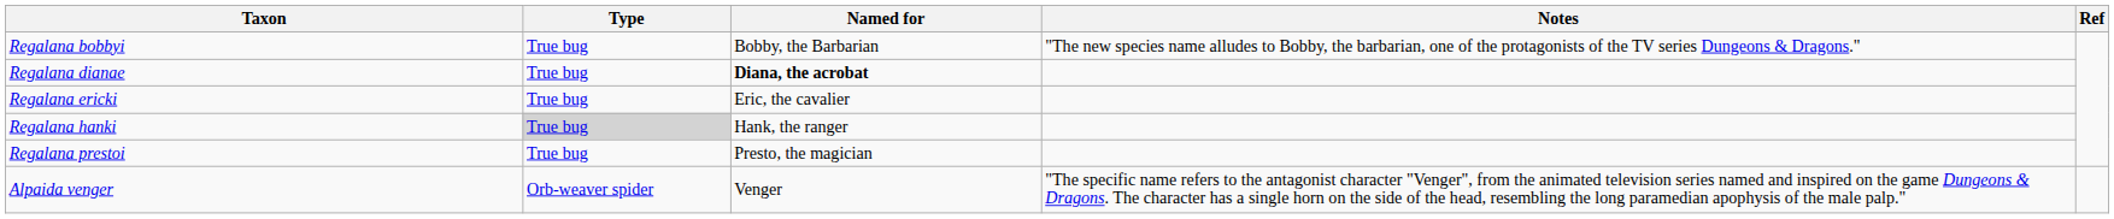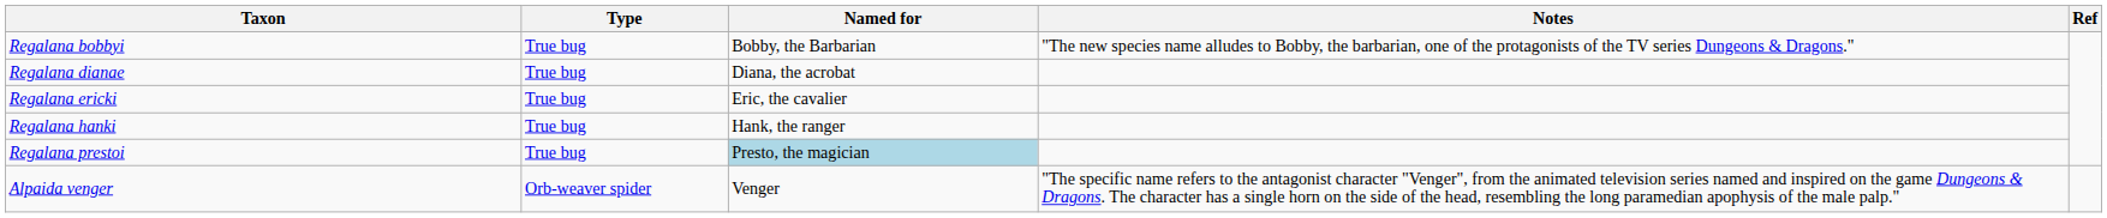Regalana dianae | Named for: bold -> normal
Regalana hanki | Type: lightgrey background -> no background
Regalana prestoi | Named for: no background -> lightblue background
